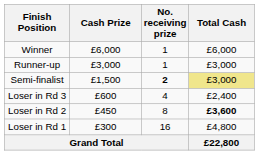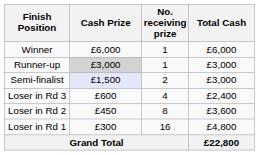Runner-up | Cash Prize: no background -> lightgrey background
Semi-finalist | Cash Prize: no background -> lavender background
Semi-finalist | No. receiving prize: bold -> normal
Semi-finalist | Total Cash: khaki background -> no background
Loser in Rd 2 | Total Cash: bold -> normal
